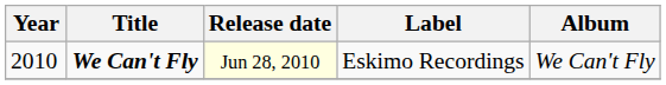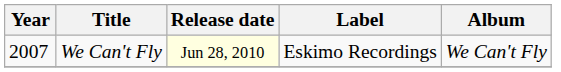row 2 | Year: 2010 -> 2007
row 2 | Title: bold -> normal
